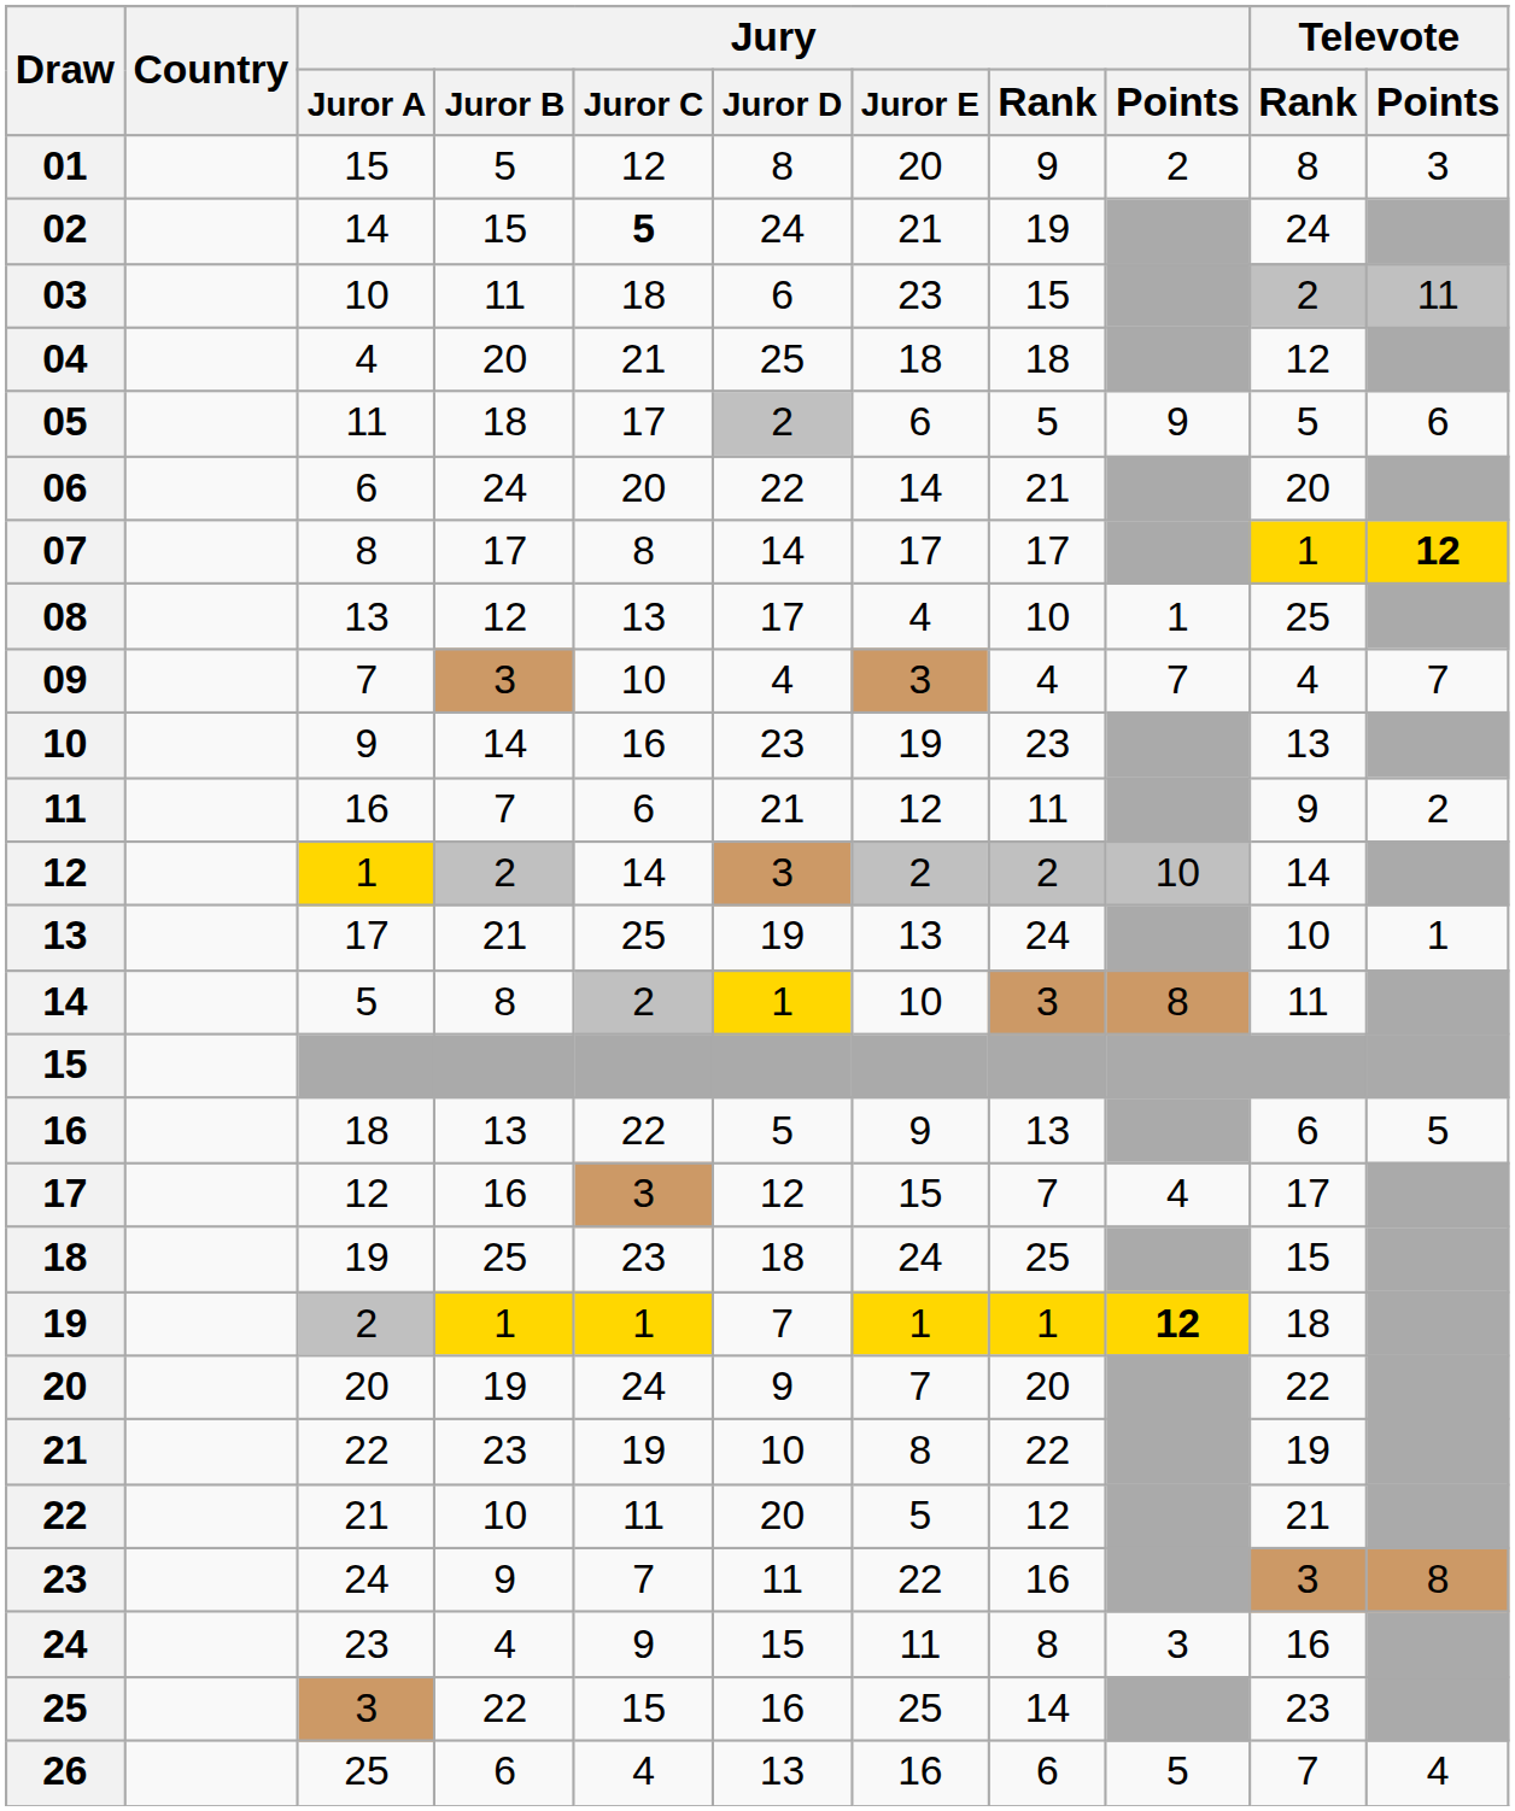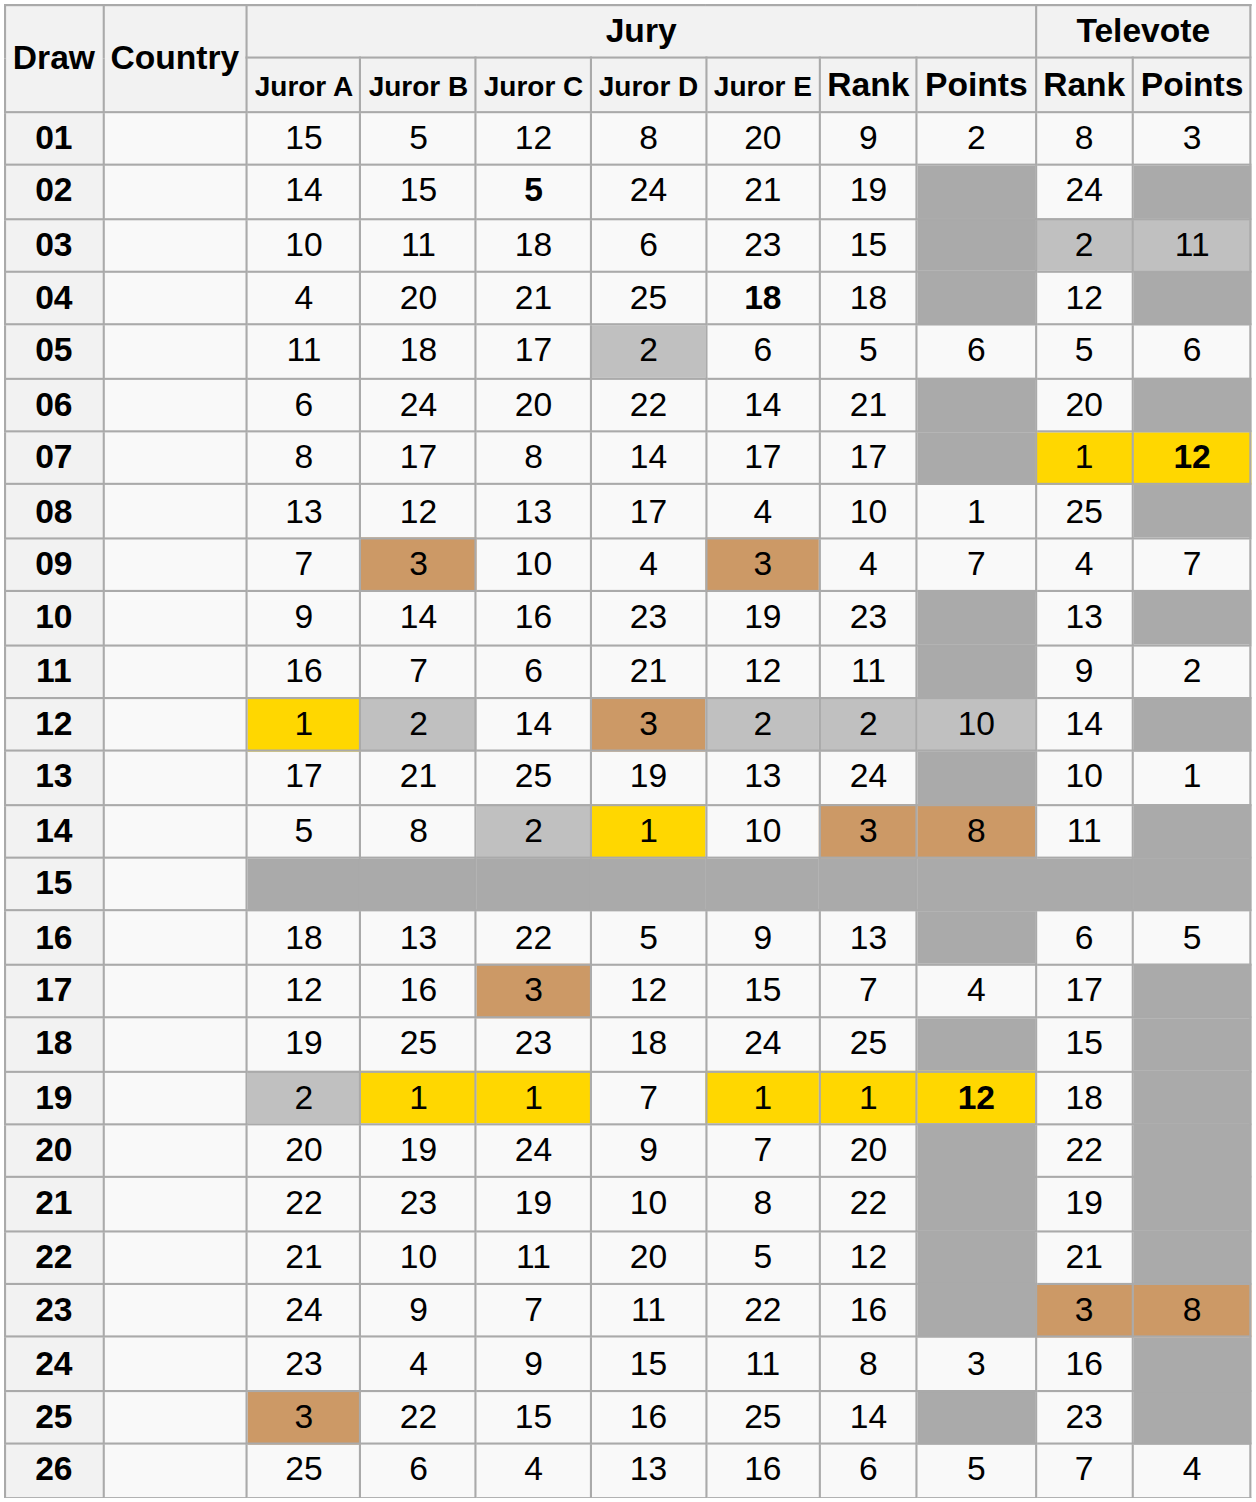04 | Jury / Juror E: normal -> bold
05 | Jury / Points: 9 -> 6
